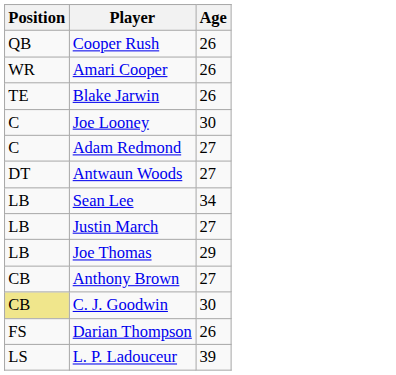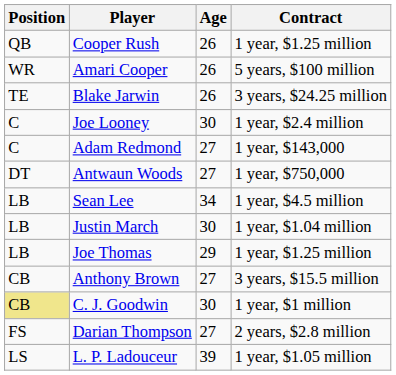+ column: Contract | 1 year, $1.25 million | 5 years, $100 million | 3 years, $24.25 million | 1 year, $2.4 million | 1 year, $143,000 | 1 year, $750,000 | 1 year, $4.5 million | 1 year, $1.04 million | 1 year, $1.25 million | 3 years, $15.5 million | 1 year, $1 million | 2 years, $2.8 million | 1 year, $1.05 million
Justin March | Age: 27 -> 30
Darian Thompson | Age: 26 -> 27
